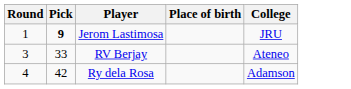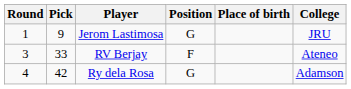+ column: Position | G | F | G
Jerom Lastimosa | Pick: bold -> normal
